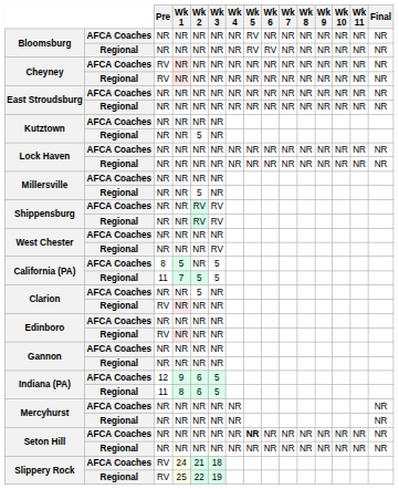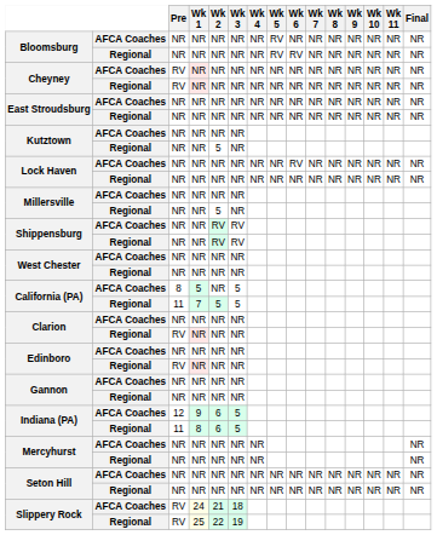Lock Haven / AFCA Coaches | Wk 6: NR -> RV
West Chester / Regional | Wk 3: RV -> NR
Clarion / AFCA Coaches | Wk 2: 5 -> NR
Seton Hill / AFCA Coaches | Wk 5: bold -> normal
